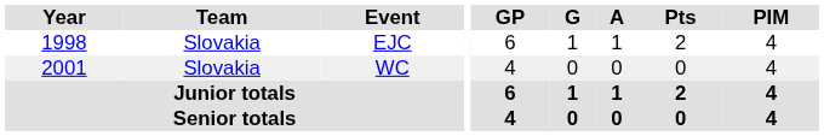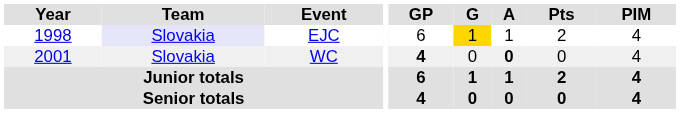EJC | Team: no background -> lavender background
EJC | G: no background -> gold background
WC | GP: normal -> bold
WC | A: normal -> bold
